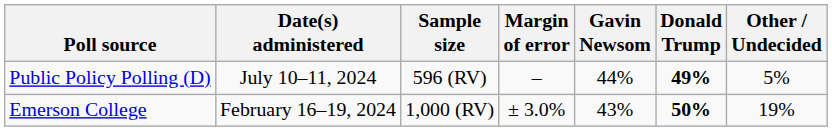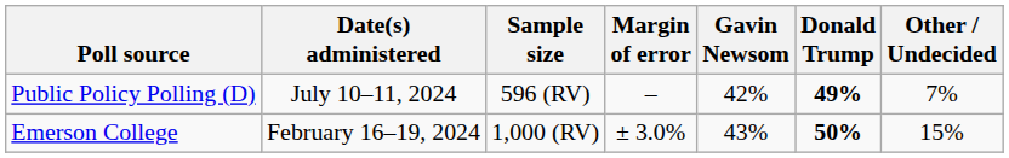Public Policy Polling (D) | Gavin Newsom: 44% -> 42%
Public Policy Polling (D) | Other / Undecided: 5% -> 7%
Emerson College | Other / Undecided: 19% -> 15%
